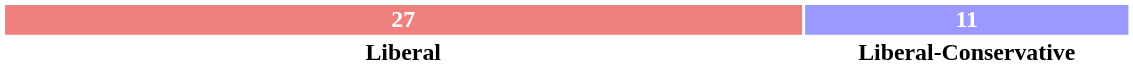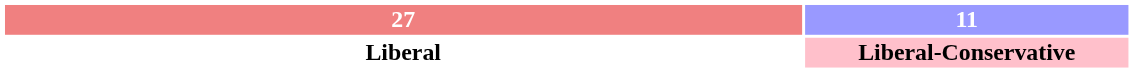Liberal | 11: no background -> pink background
